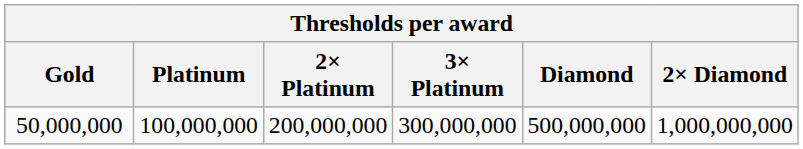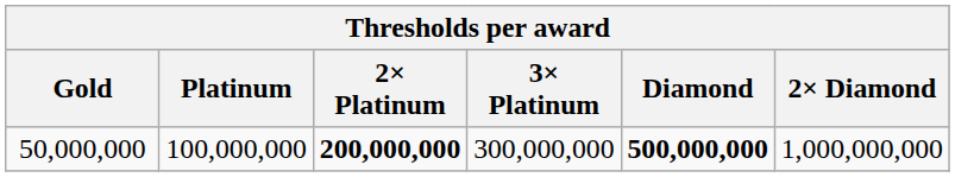50,000,000 | 2× Platinum: normal -> bold
50,000,000 | Diamond: normal -> bold
